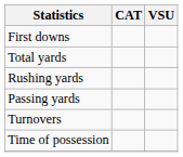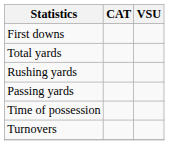rows swapped: Turnovers <-> Time of possession
